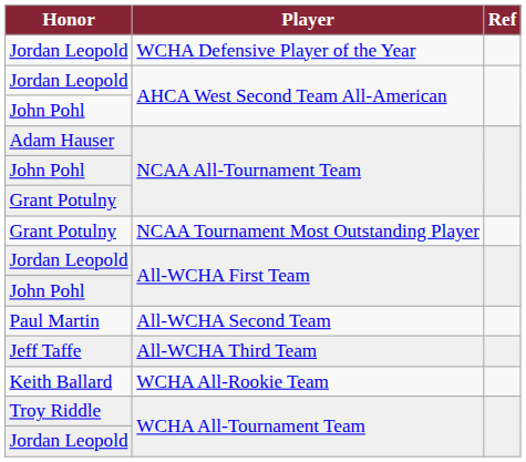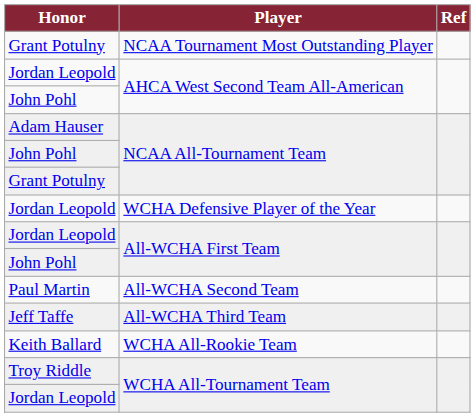rows swapped: NCAA Tournament Most Outstanding Player <-> WCHA Defensive Player of the Year
